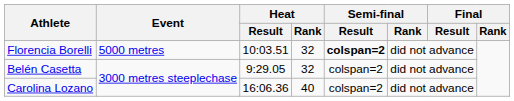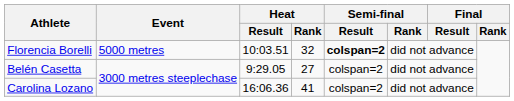Belén Casetta | Heat / Rank: 32 -> 27
Carolina Lozano | Heat / Rank: 40 -> 41
